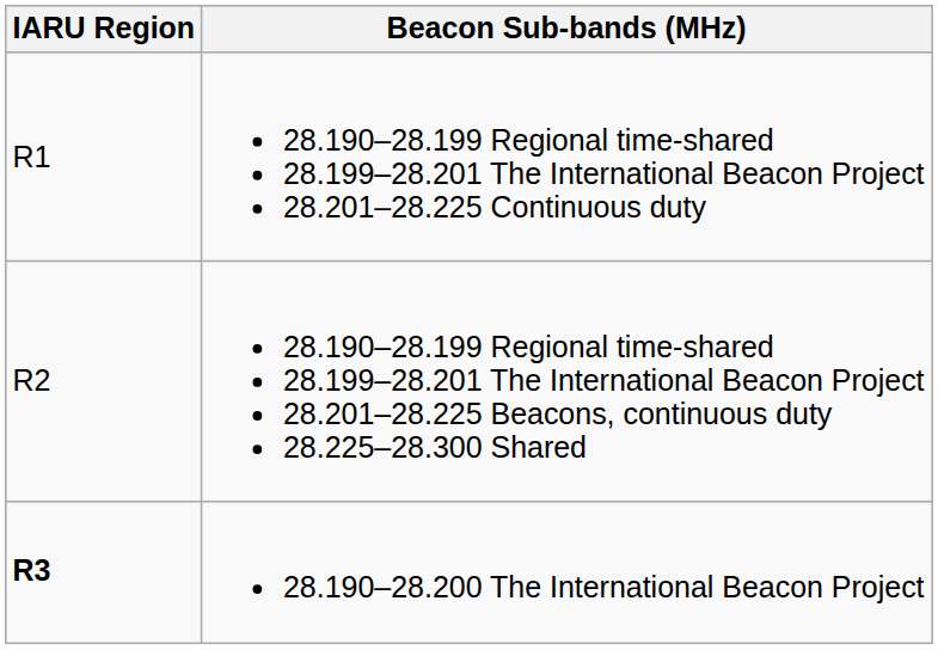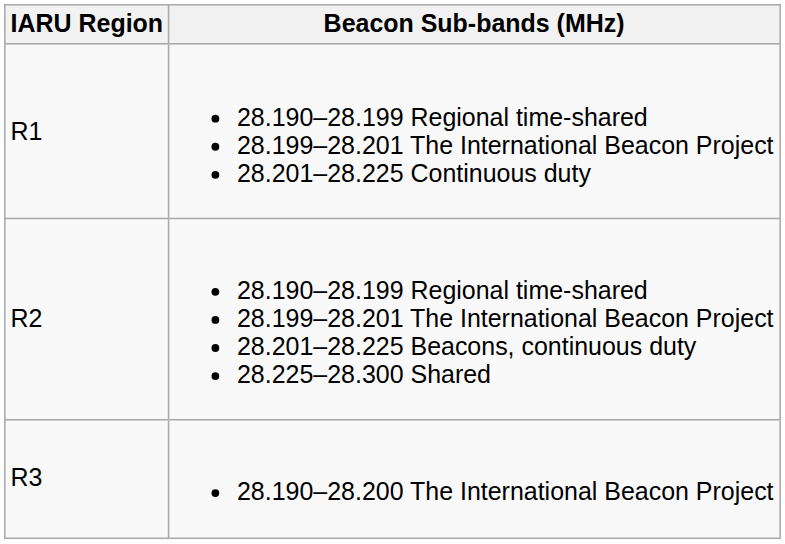28.190–28.200 The International Beacon Project | IARU Region: bold -> normal
